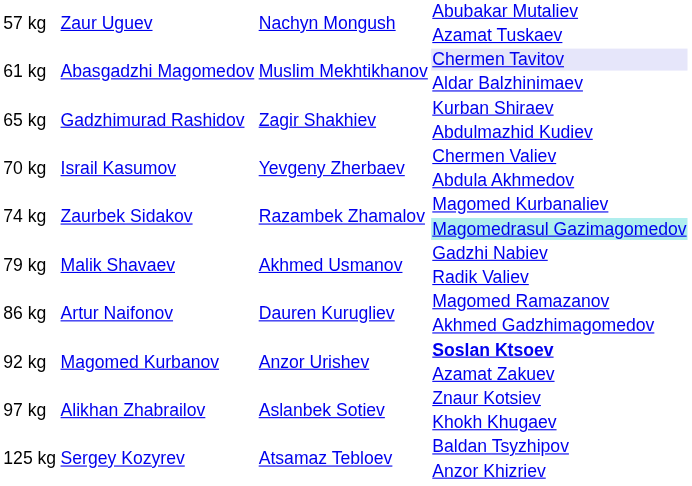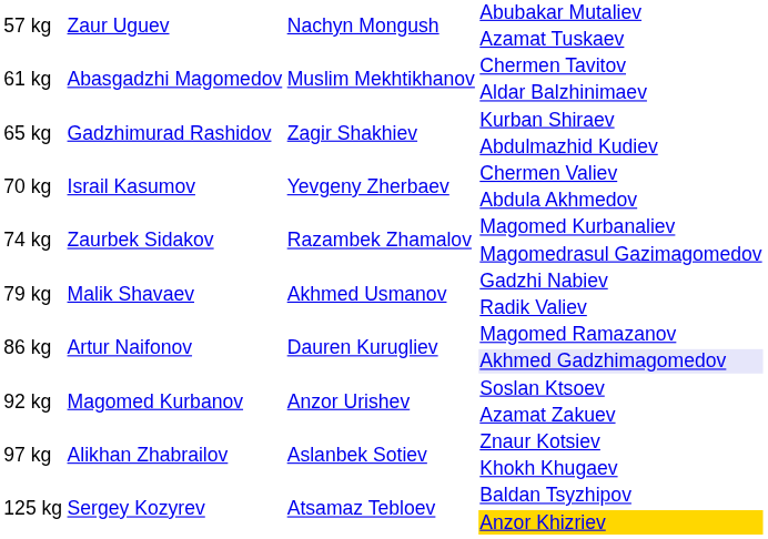Chermen Tavitov | column 4: lavender background -> no background
Magomedrasul Gazimagomedov | column 4: paleturquoise background -> no background
Akhmed Gadzhimagomedov | column 4: no background -> lavender background
Soslan Ktsoev | column 4: bold -> normal
Anzor Khizriev | column 4: no background -> gold background
